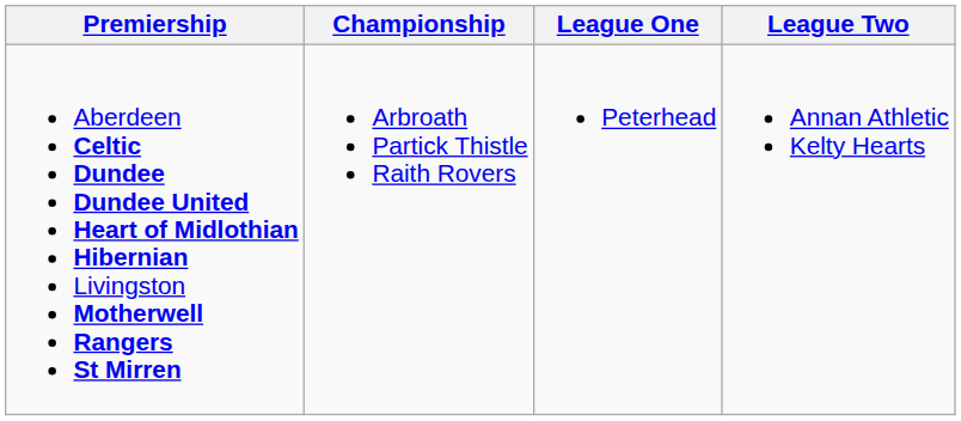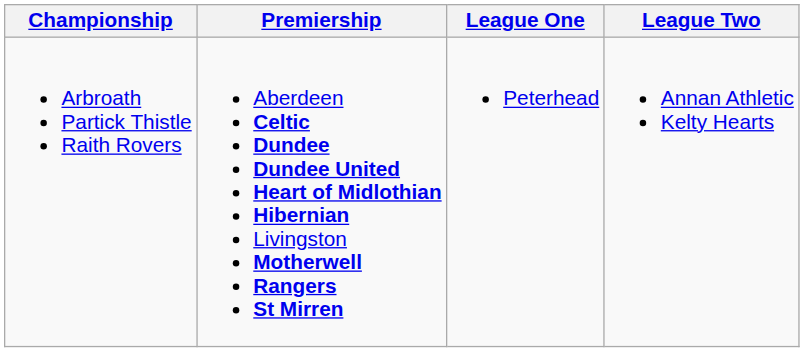columns swapped: Premiership <-> Championship
